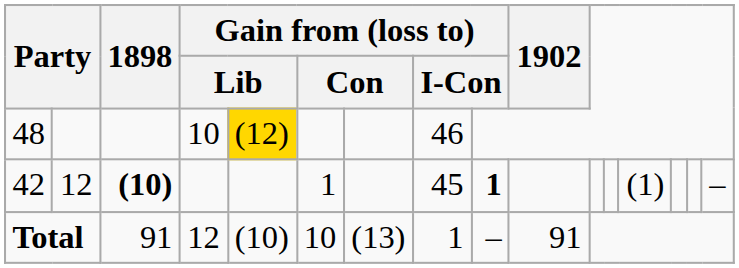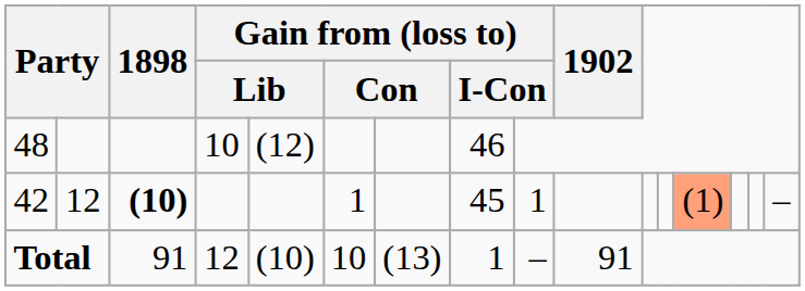48 | column 5: gold background -> no background
42 | column 9: bold -> normal
42 | column 13: no background -> lightsalmon background
